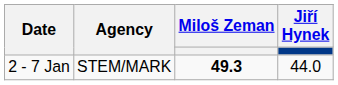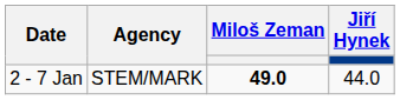2 - 7 Jan | Miloš Zeman: 49.3 -> 49.0
